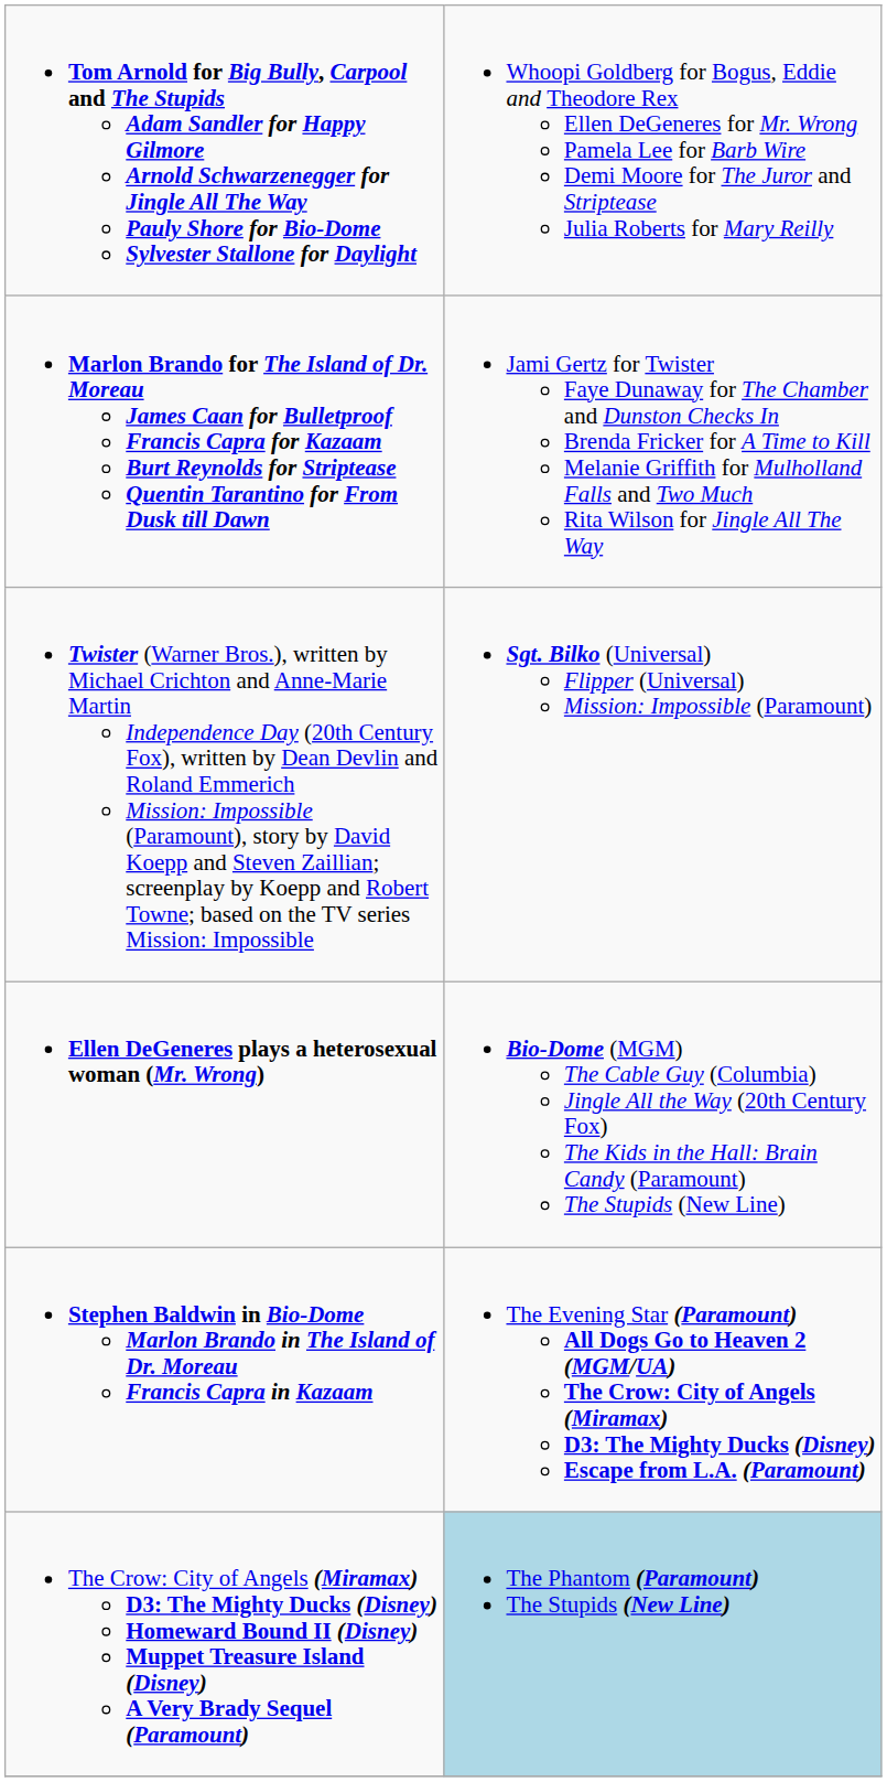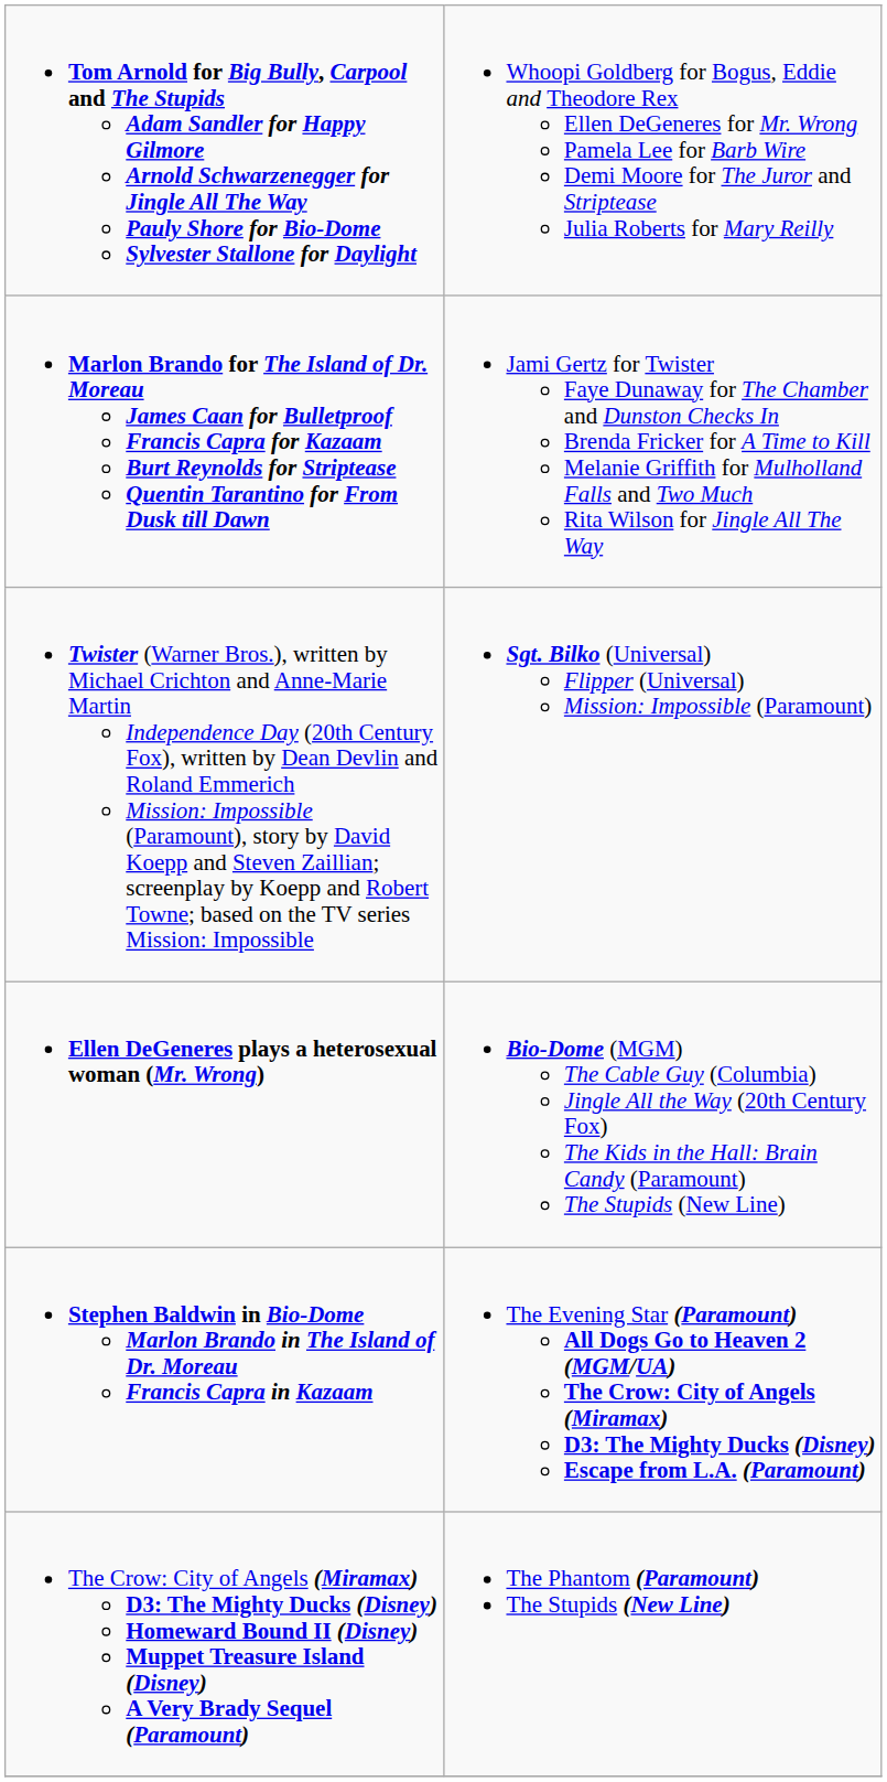row 6 | column 2: lightblue background -> no background
